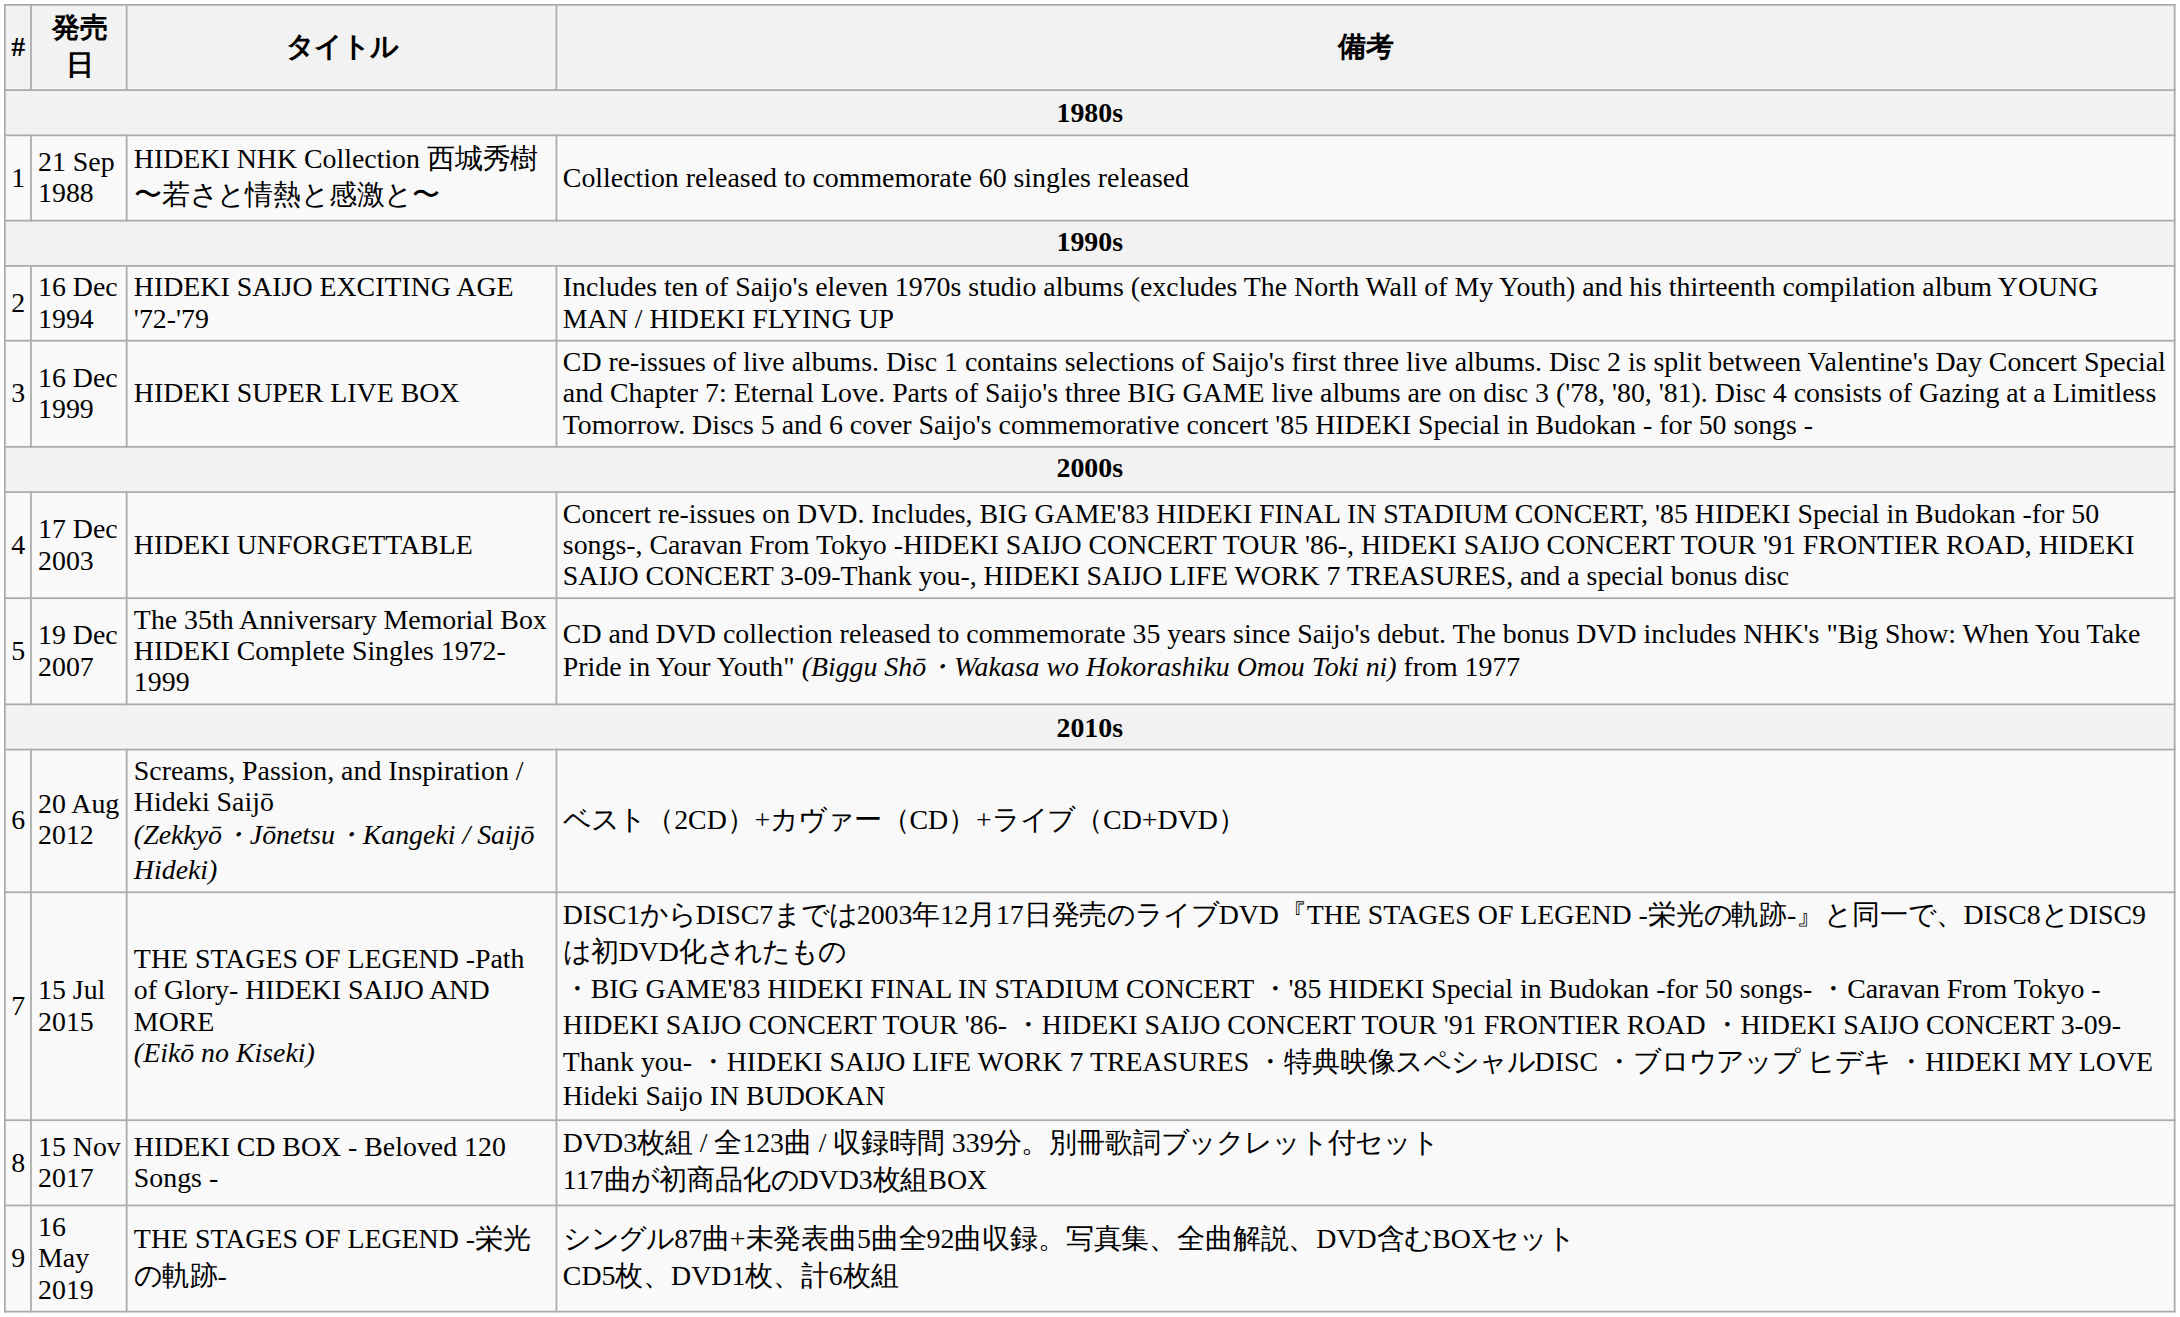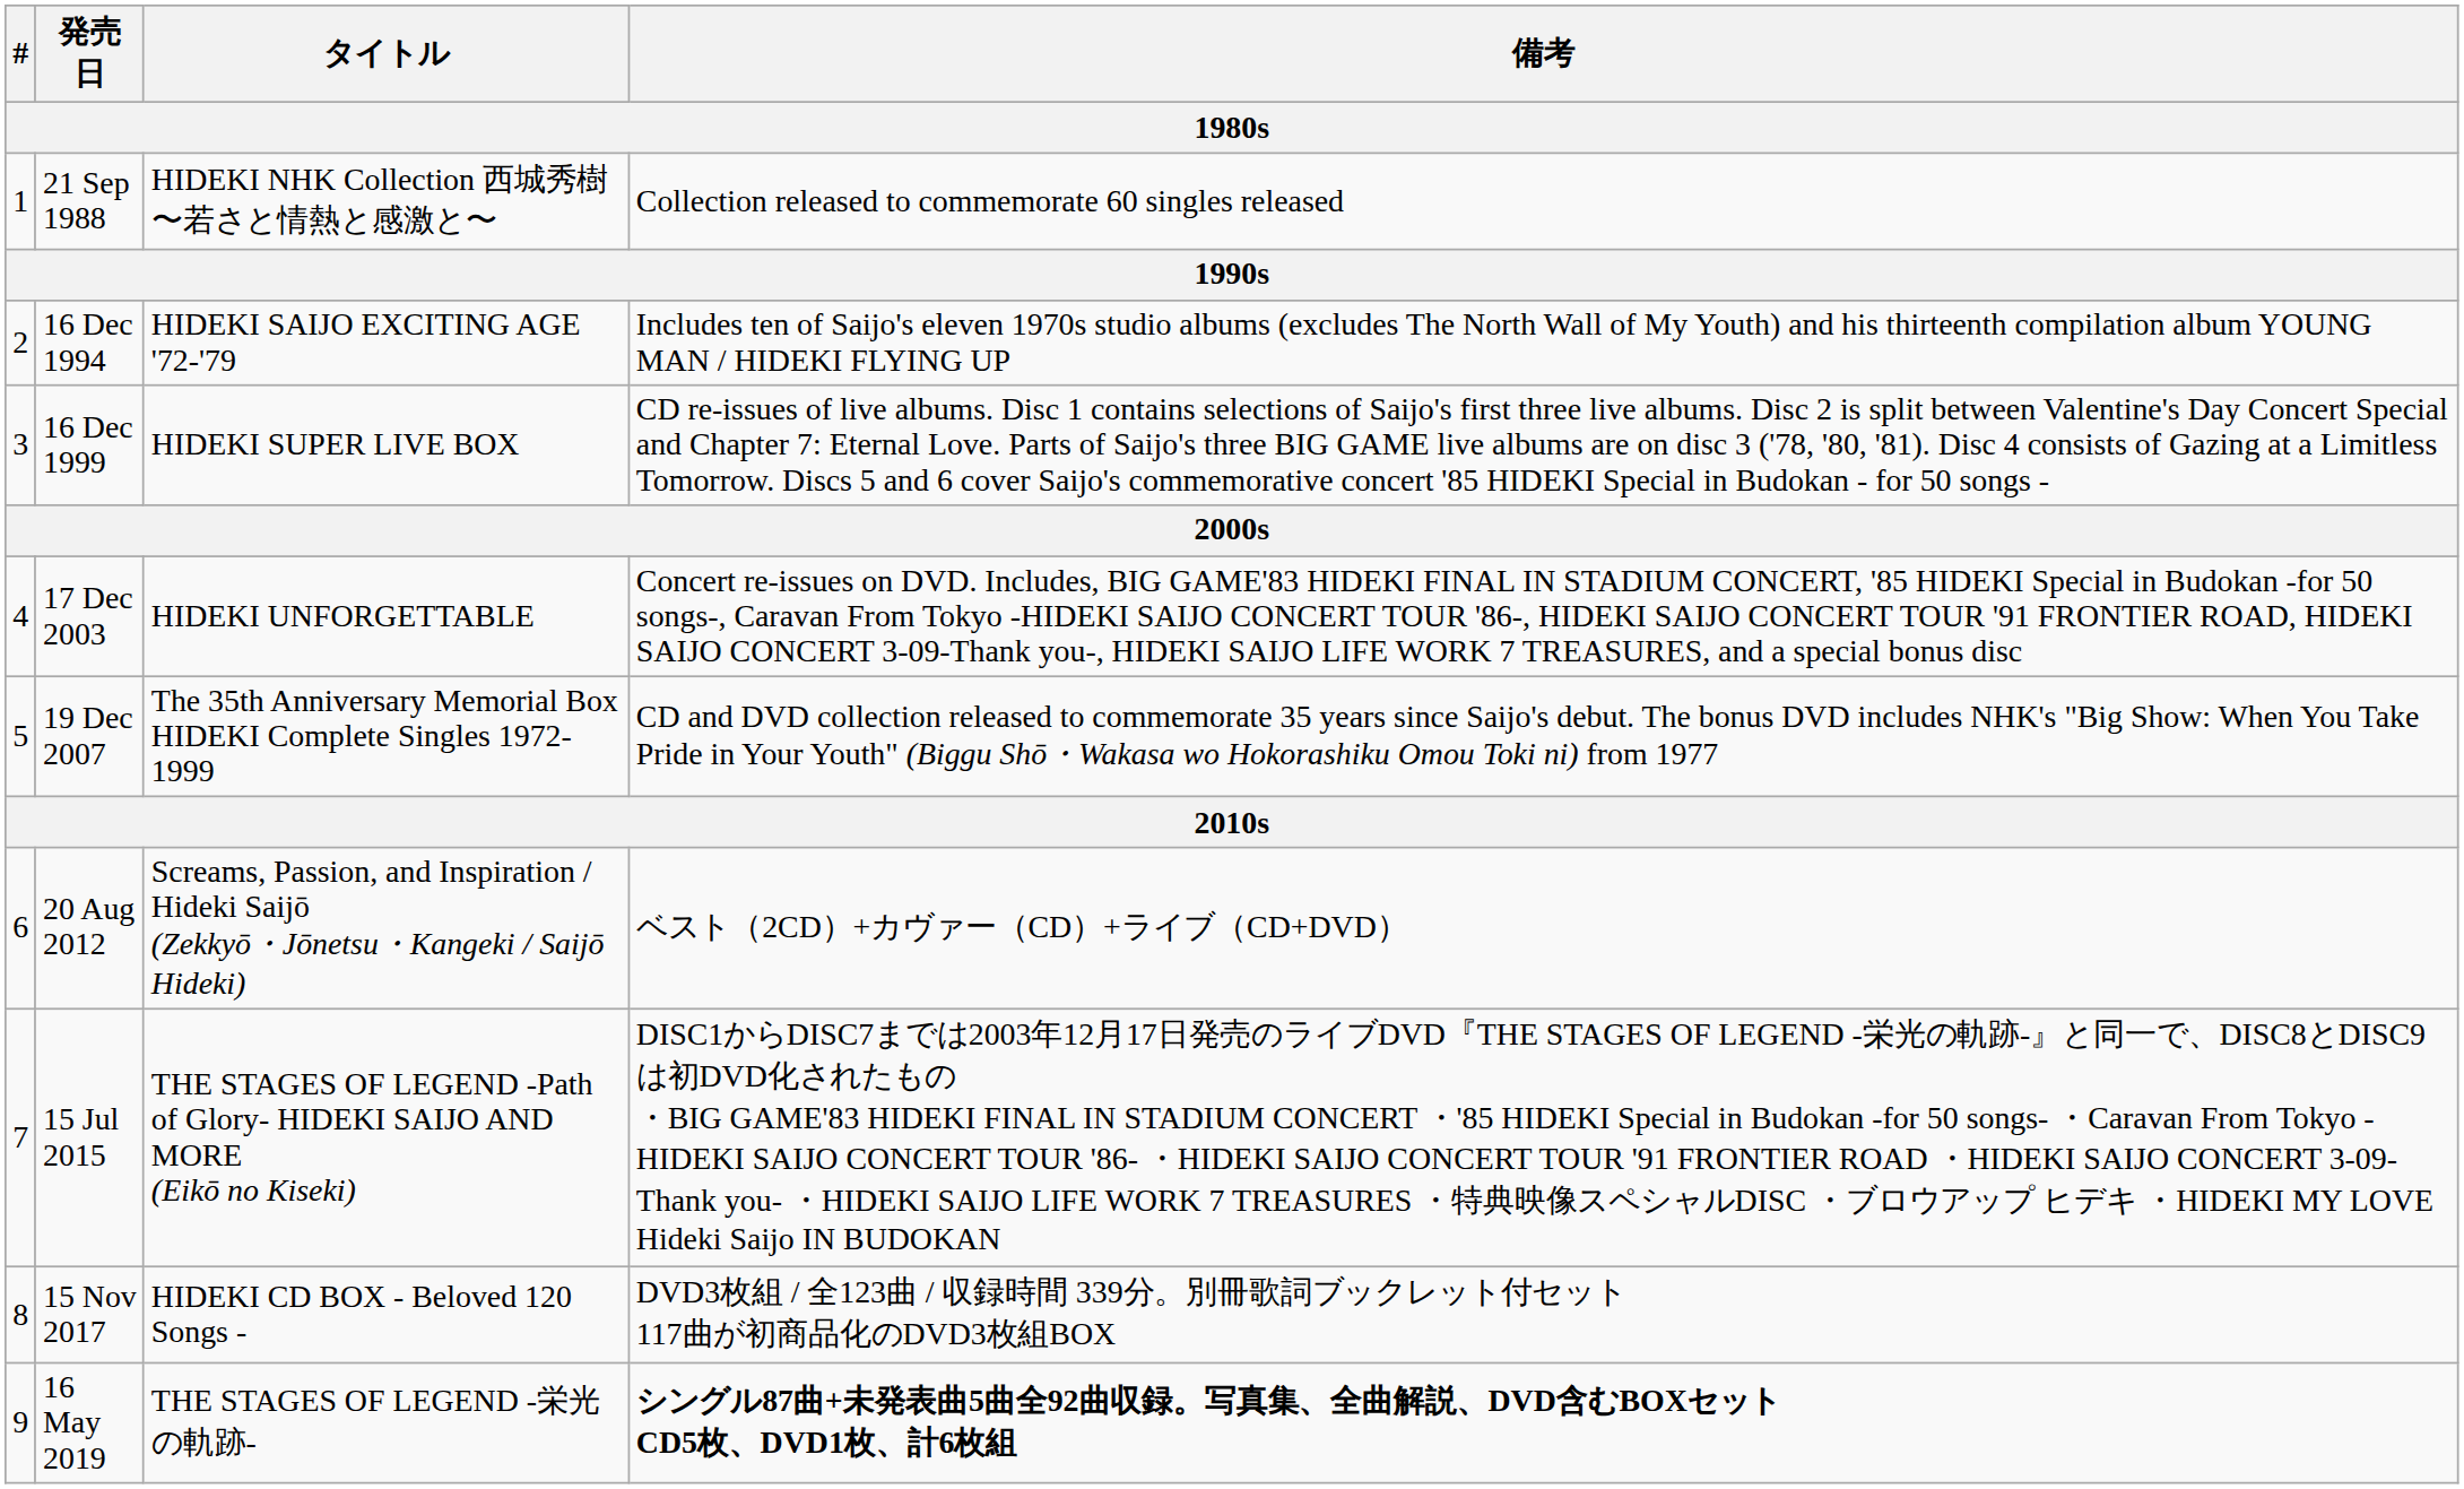16 May 2019 | 備考: normal -> bold
